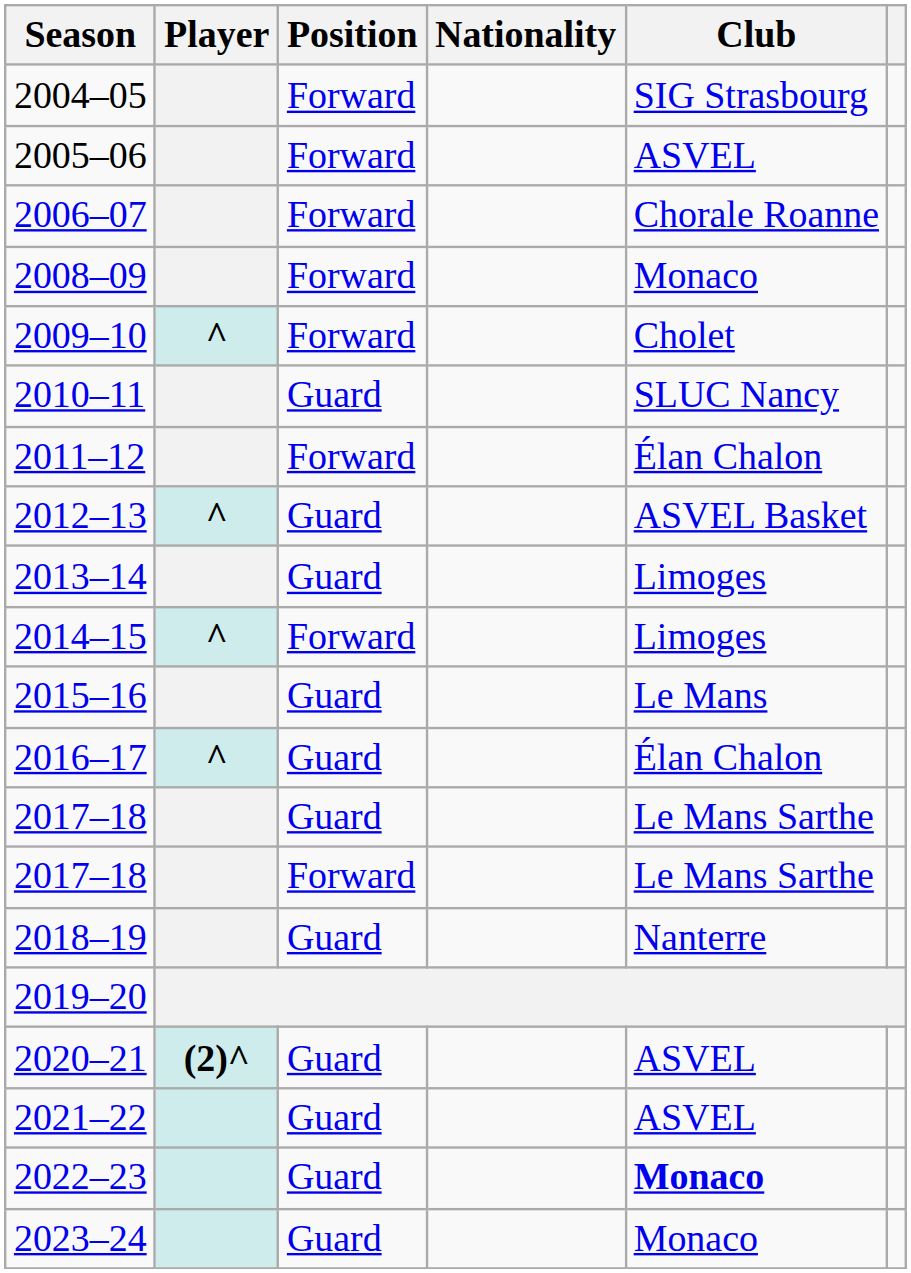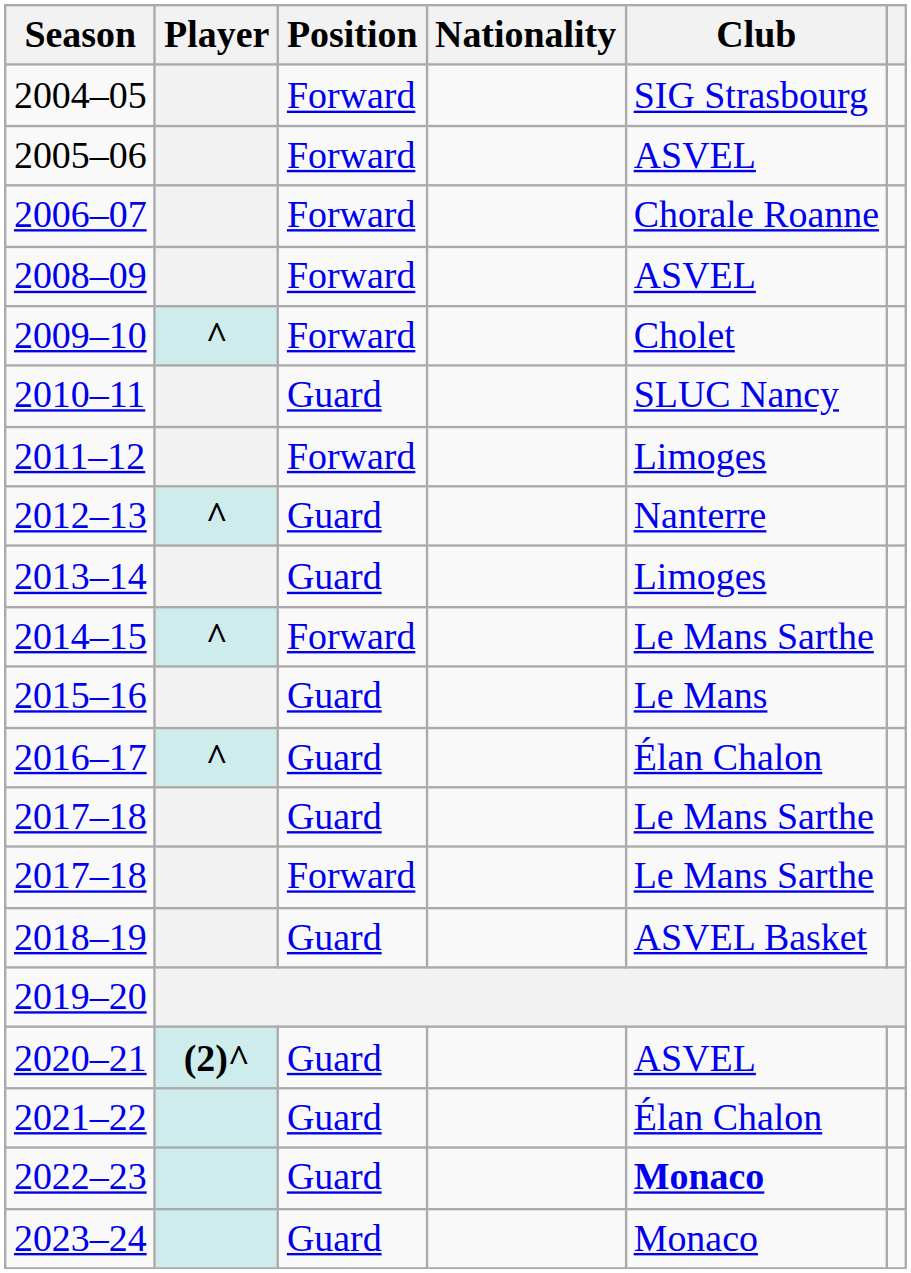2008–09 | Club: Monaco -> ASVEL
2011–12 | Club: Élan Chalon -> Limoges
2012–13 | Club: ASVEL Basket -> Nanterre
2014–15 | Club: Limoges -> Le Mans Sarthe
2018–19 | Club: Nanterre -> ASVEL Basket
2021–22 | Club: ASVEL -> Élan Chalon
